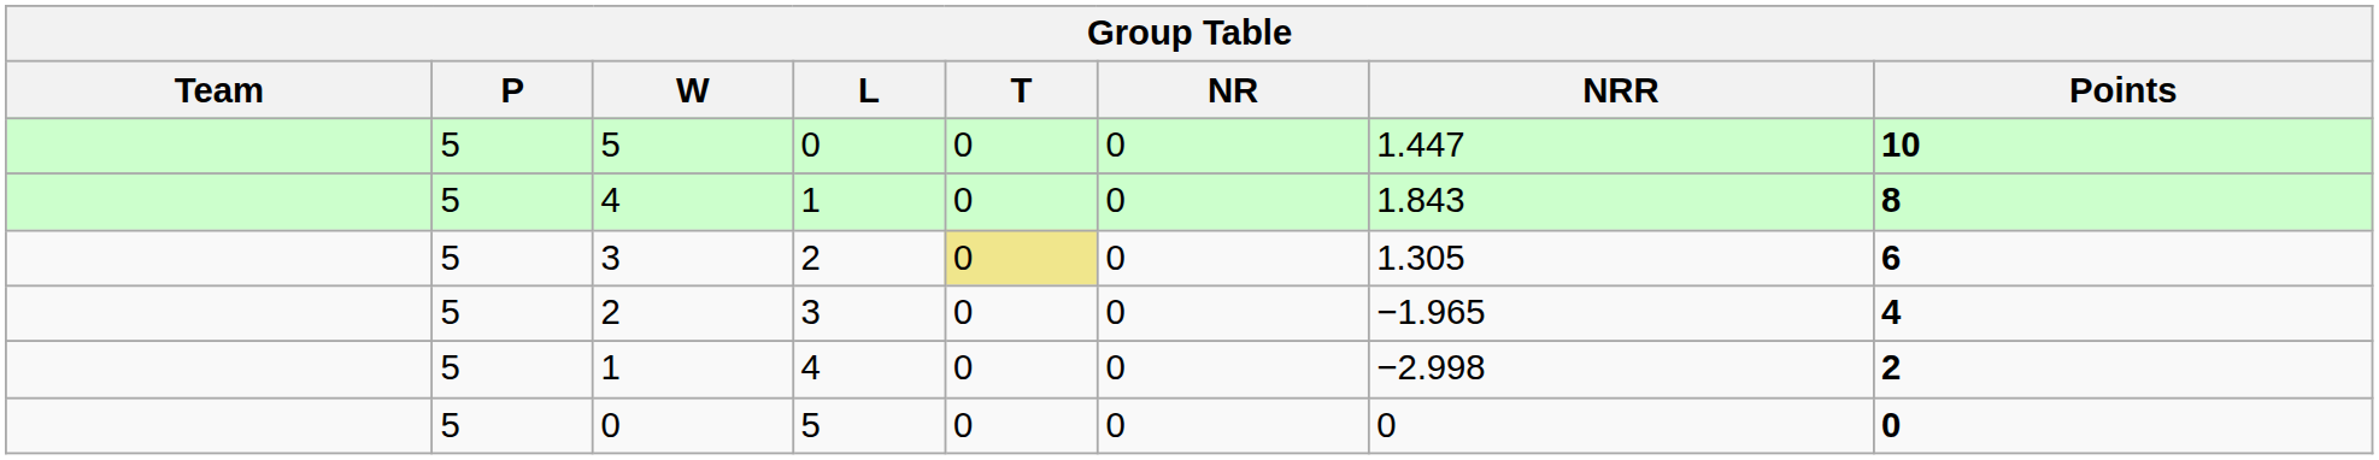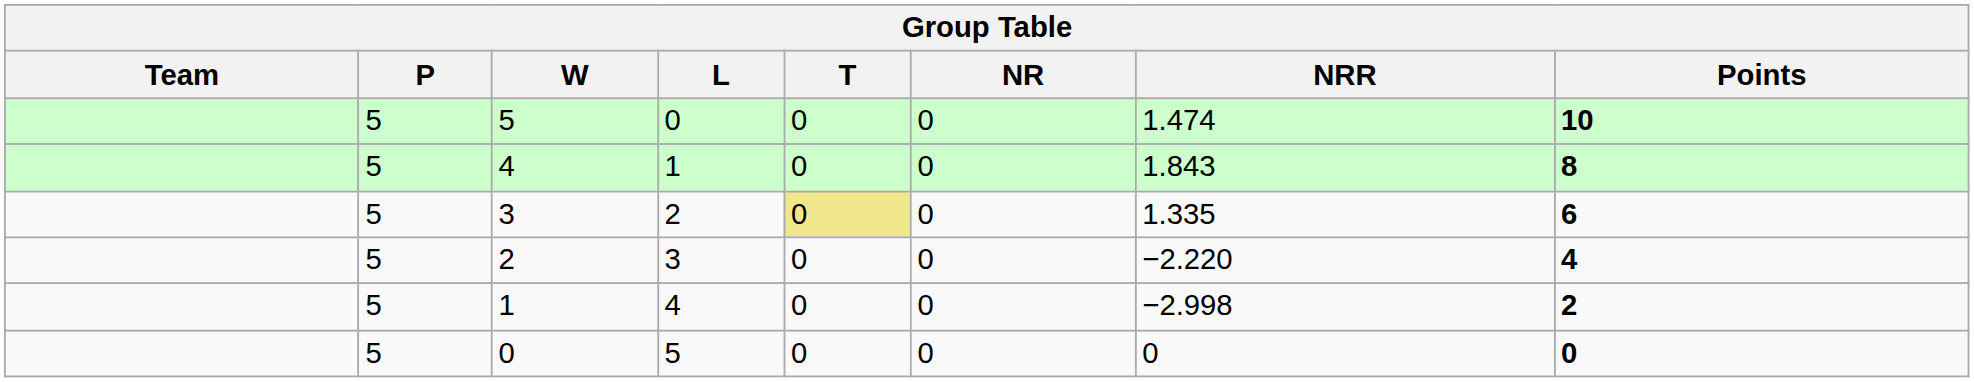row 3 | NRR: 1.447 -> 1.474
row 5 | NRR: 1.305 -> 1.335
row 6 | NRR: −1.965 -> −2.220
